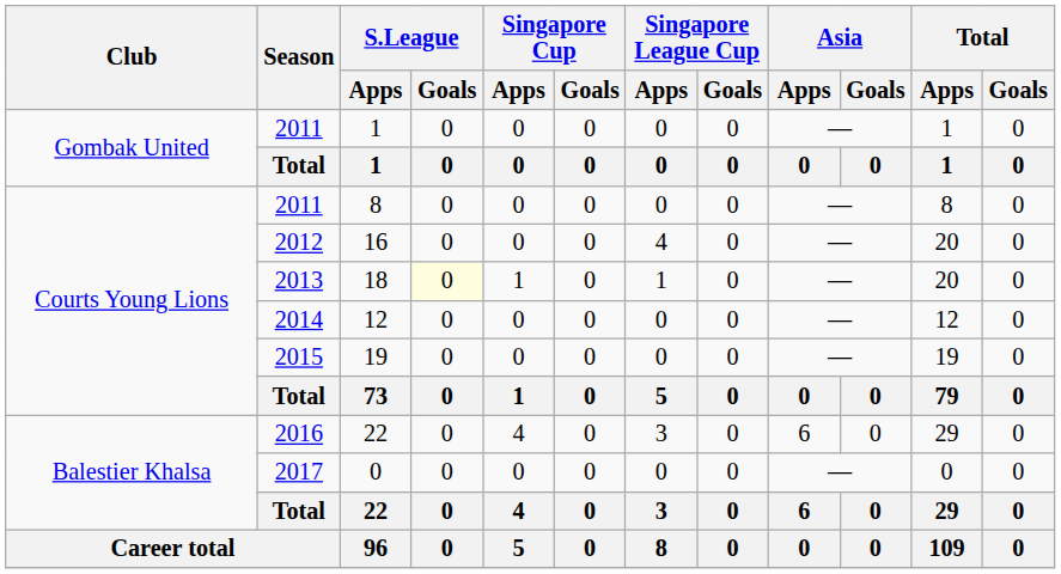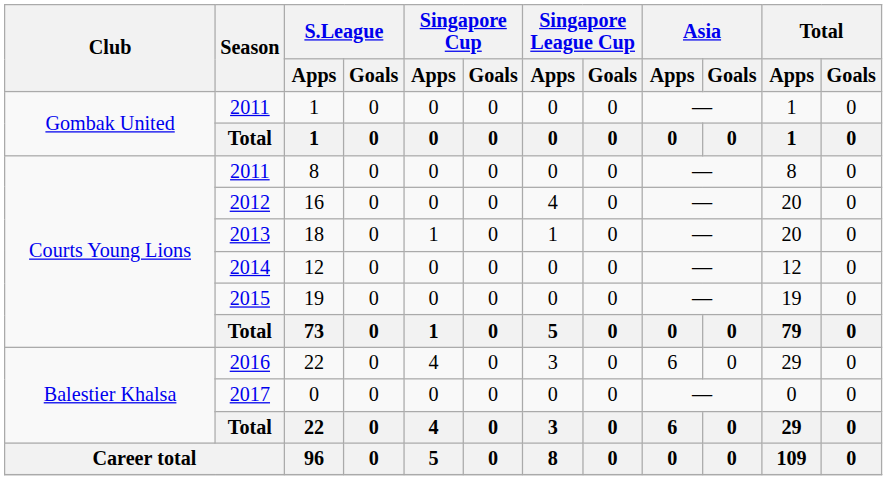18 | S.League / Goals: lightyellow background -> no background
